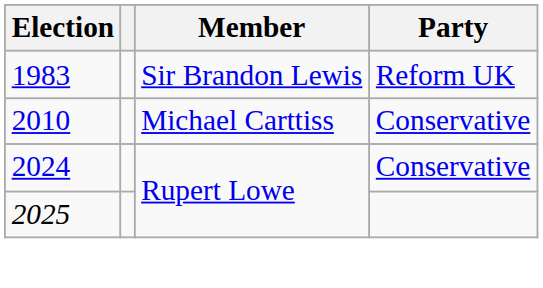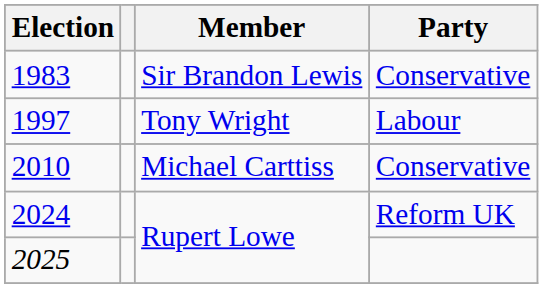1983 | Party: Reform UK -> Conservative
+ row: 1997 | Tony Wright | Labour
2024 | Party: Conservative -> Reform UK
